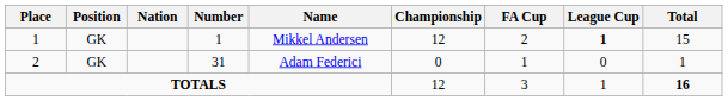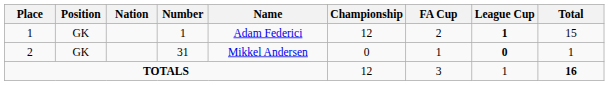row 2 | Name: Mikkel Andersen -> Adam Federici
row 3 | Name: Adam Federici -> Mikkel Andersen
row 3 | League Cup: normal -> bold
